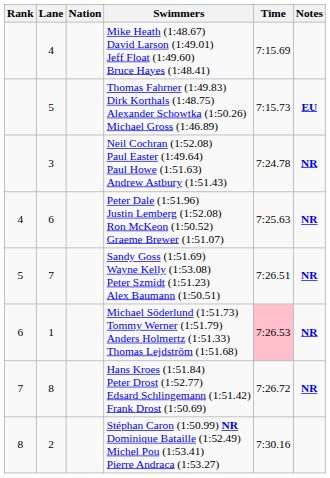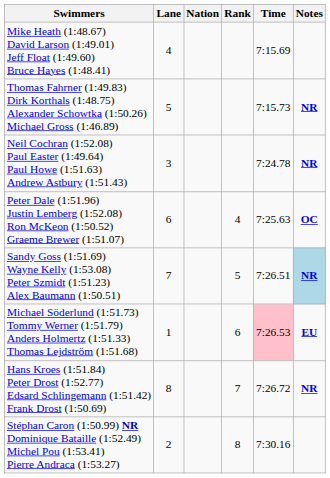columns swapped: Rank <-> Swimmers
row 3 | Notes: EU -> NR
row 5 | Notes: NR -> OC
row 6 | Notes: no background -> lightblue background
row 7 | Notes: NR -> EU
